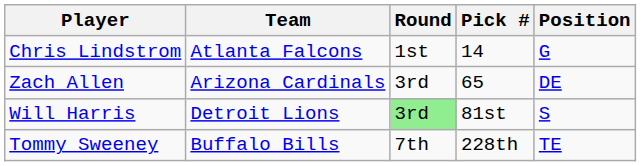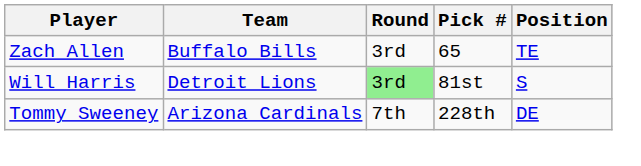- row: Chris Lindstrom | Atlanta Falcons | 1st | 14 | G
Zach Allen | Team: Arizona Cardinals -> Buffalo Bills
Zach Allen | Position: DE -> TE
Tommy Sweeney | Team: Buffalo Bills -> Arizona Cardinals
Tommy Sweeney | Position: TE -> DE
